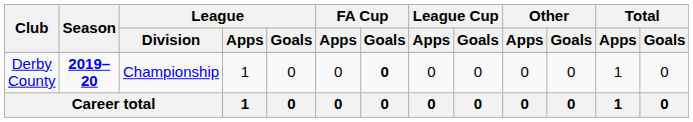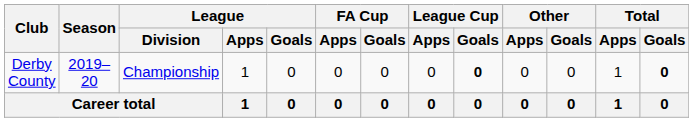Derby County | Season: bold -> normal
Derby County | FA Cup / Goals: bold -> normal
Derby County | League Cup / Goals: normal -> bold
Derby County | Total / Goals: normal -> bold
